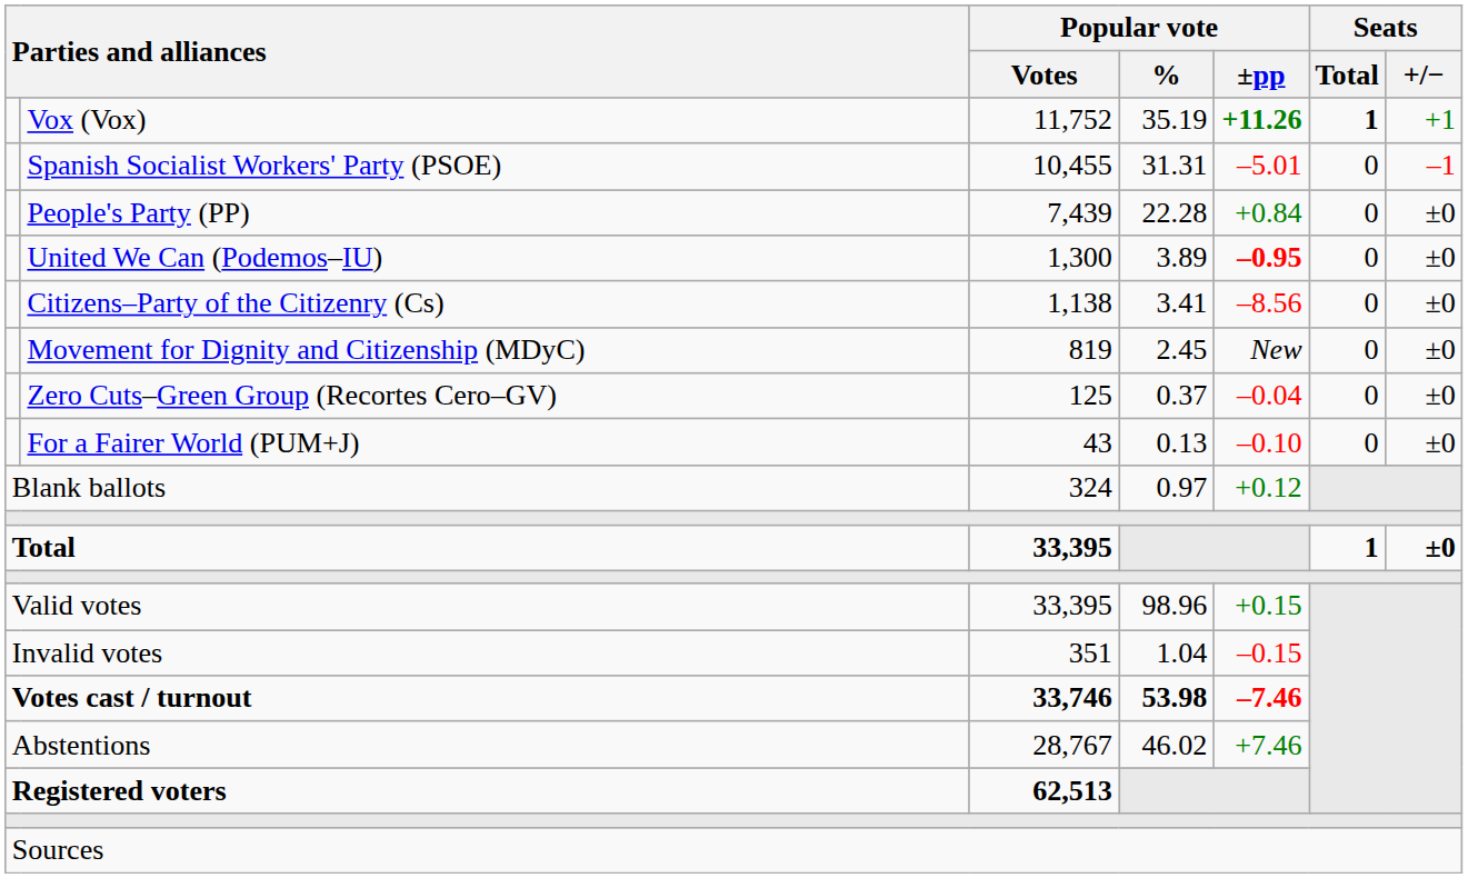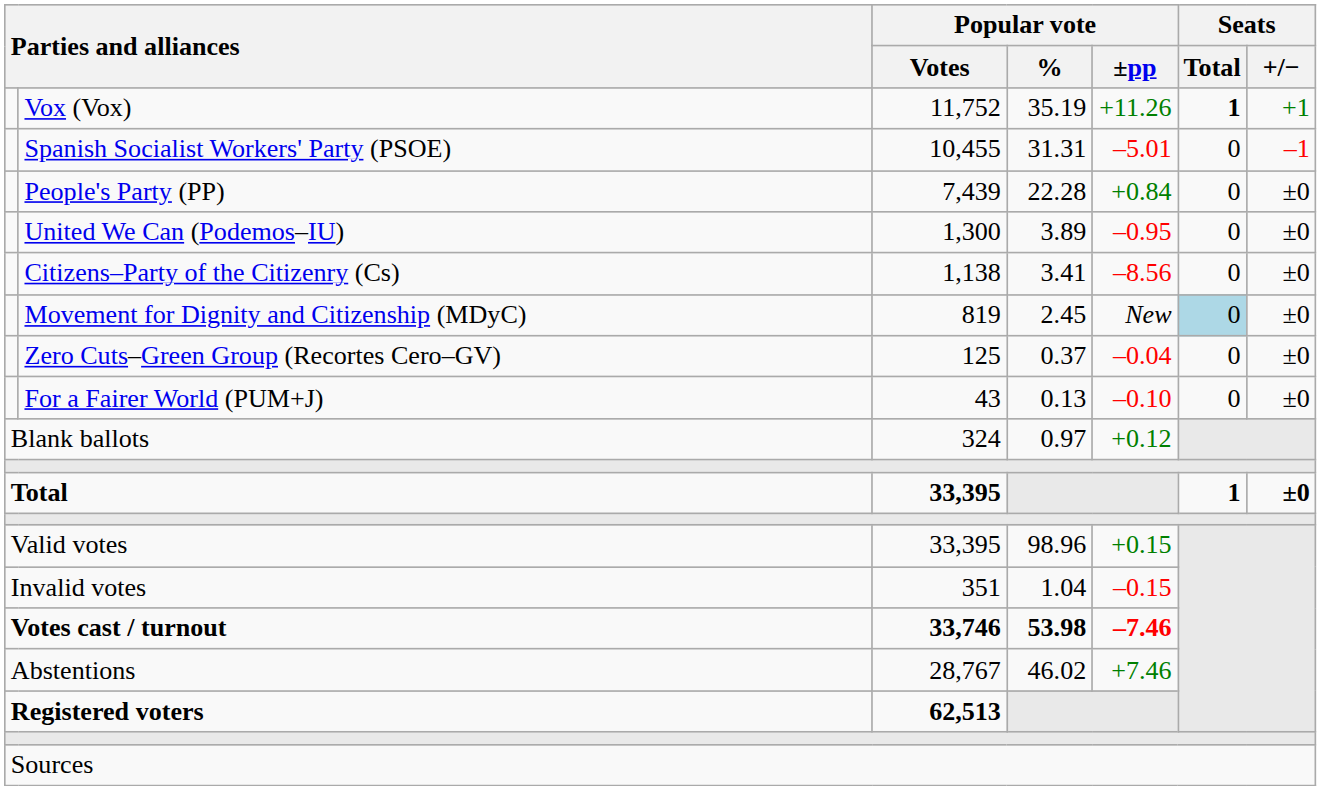Vox (Vox) | Popular vote / ±pp: bold -> normal
United We Can (Podemos–IU) | Popular vote / ±pp: bold -> normal
Movement for Dignity and Citizenship (MDyC) | Seats / Total: no background -> lightblue background
